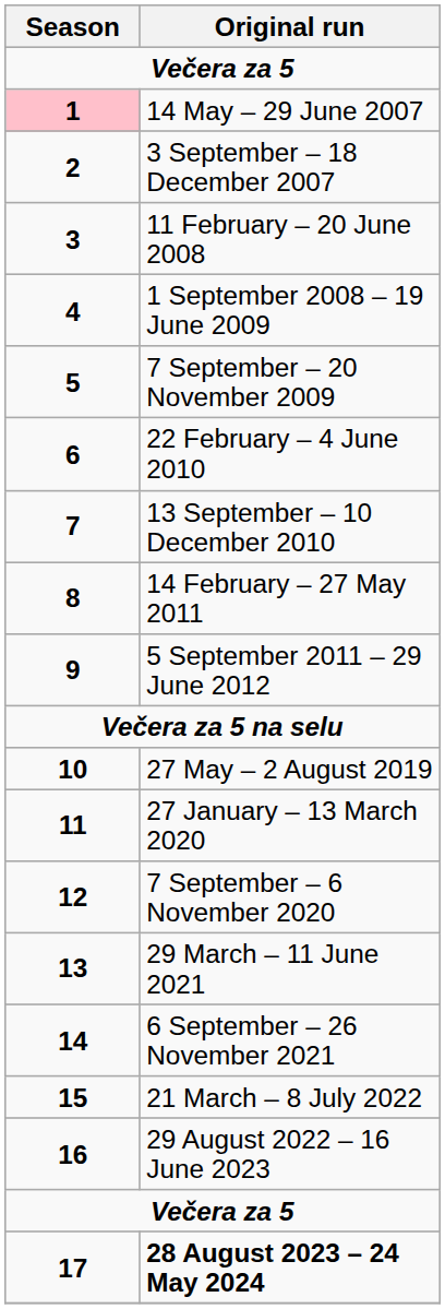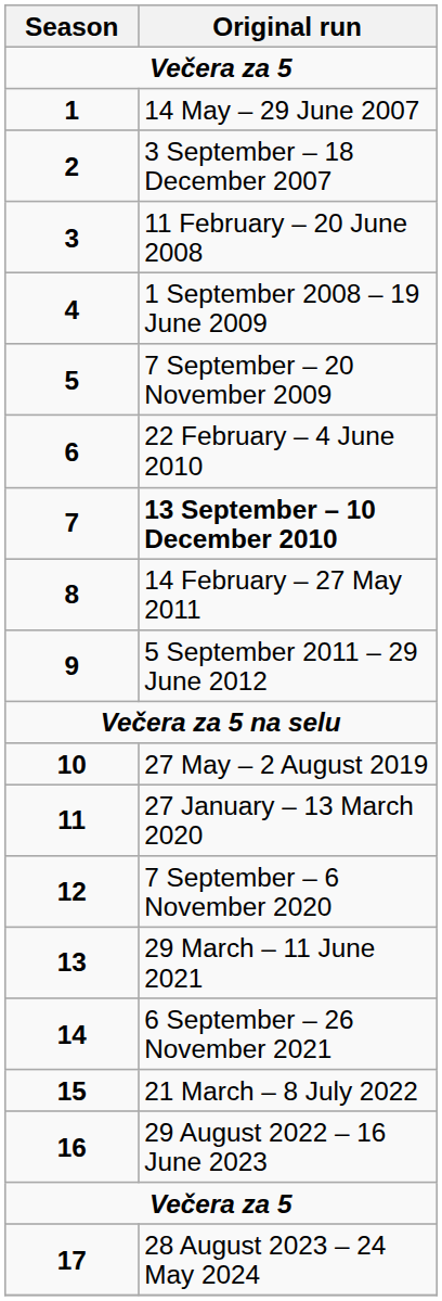row 3 | Season: pink background -> no background
row 9 | Original run: normal -> bold
row 21 | Original run: bold -> normal
